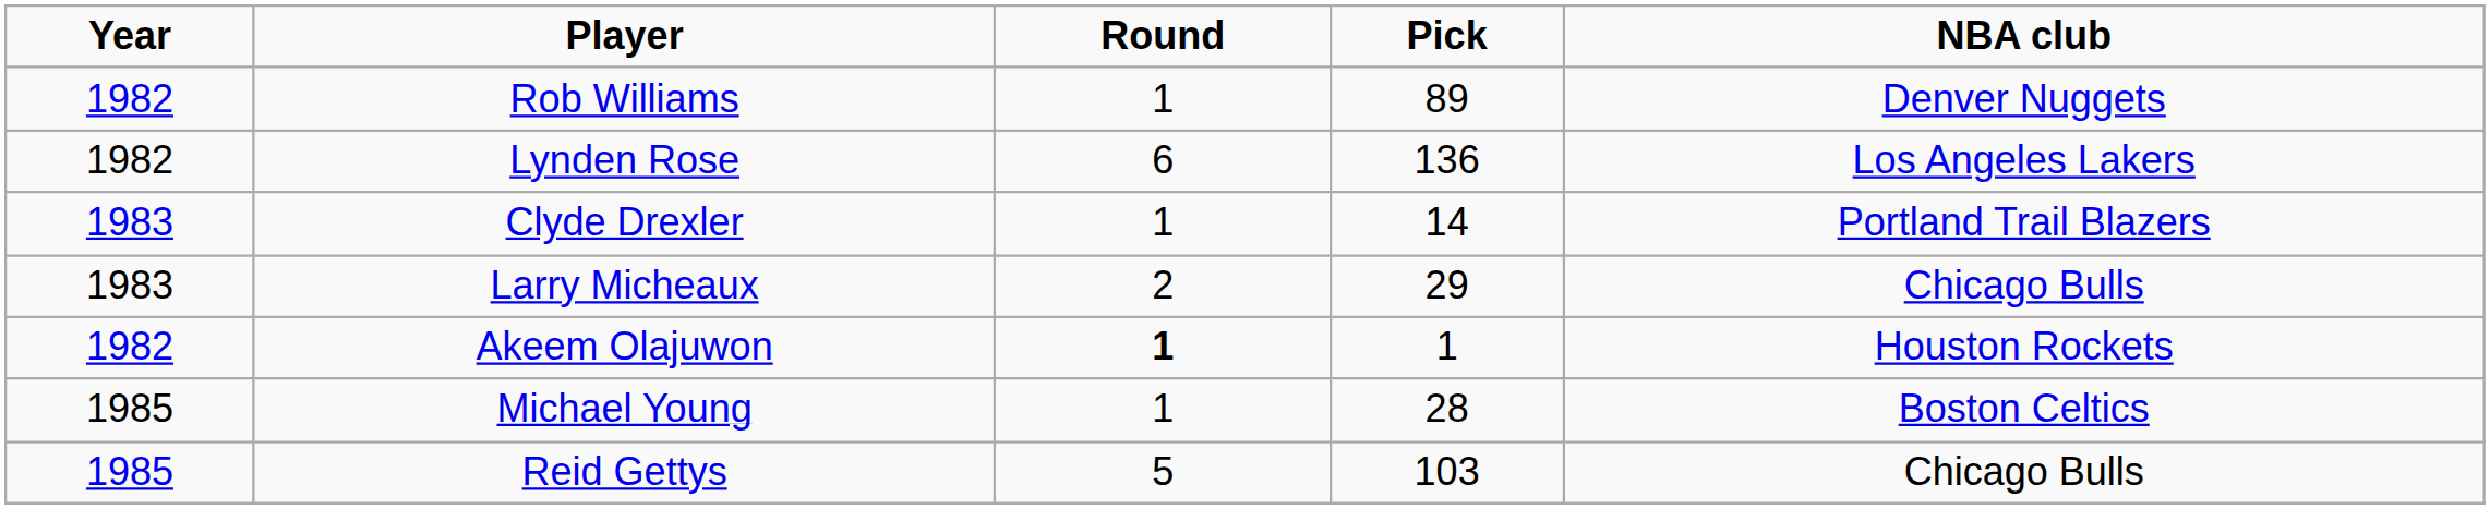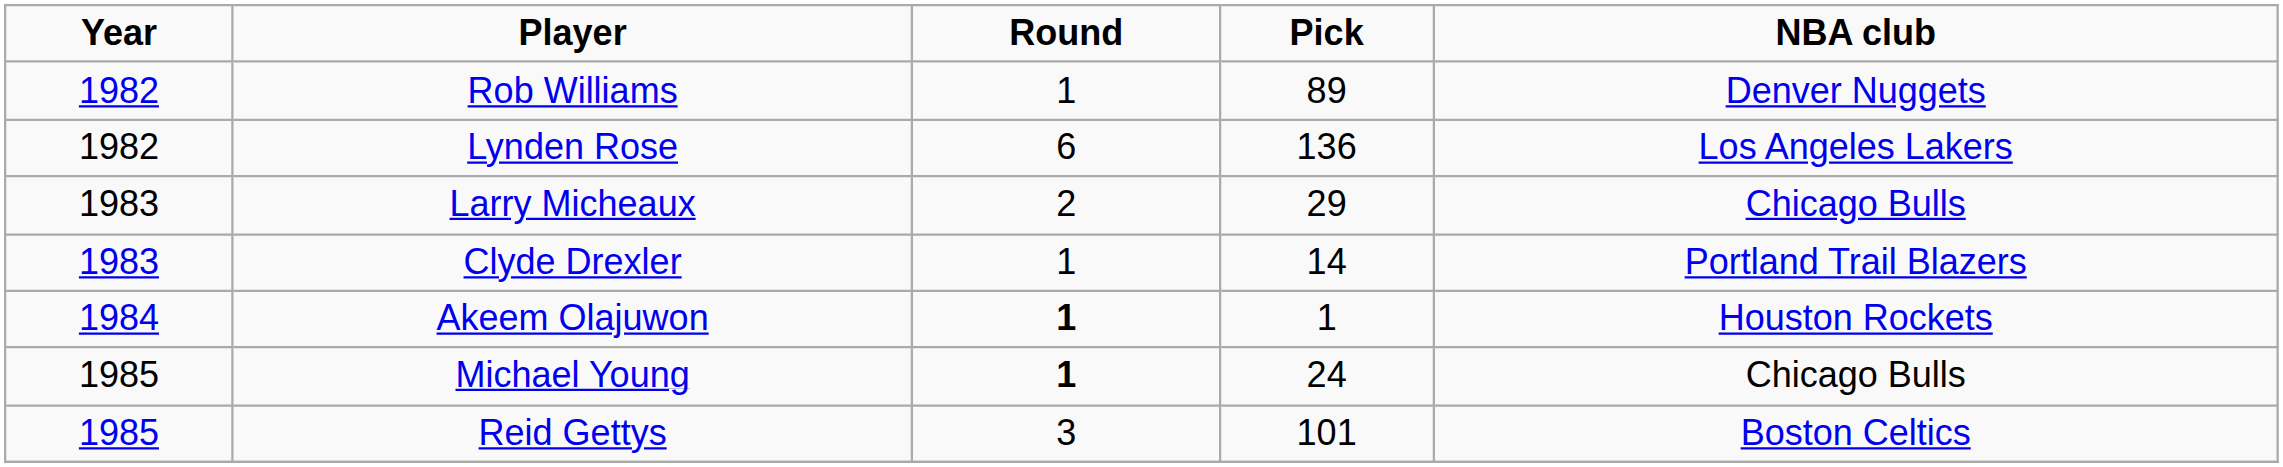rows swapped: Clyde Drexler <-> Larry Micheaux
Akeem Olajuwon | Year: 1982 -> 1984
Michael Young | Round: normal -> bold
Michael Young | Pick: 28 -> 24
Michael Young | NBA club: Boston Celtics -> Chicago Bulls
Reid Gettys | Round: 5 -> 3
Reid Gettys | Pick: 103 -> 101
Reid Gettys | NBA club: Chicago Bulls -> Boston Celtics
